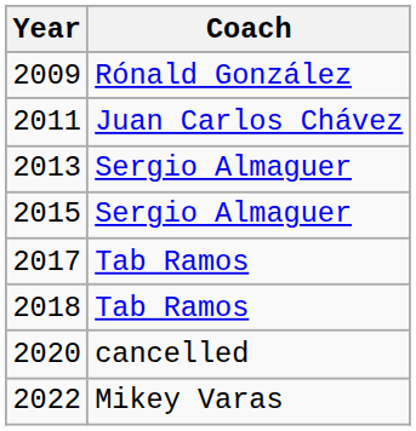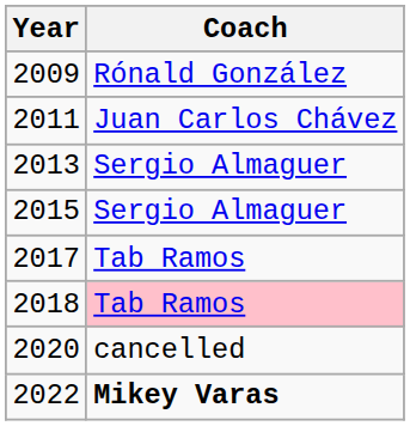2018 | Coach: no background -> pink background
2022 | Coach: normal -> bold
